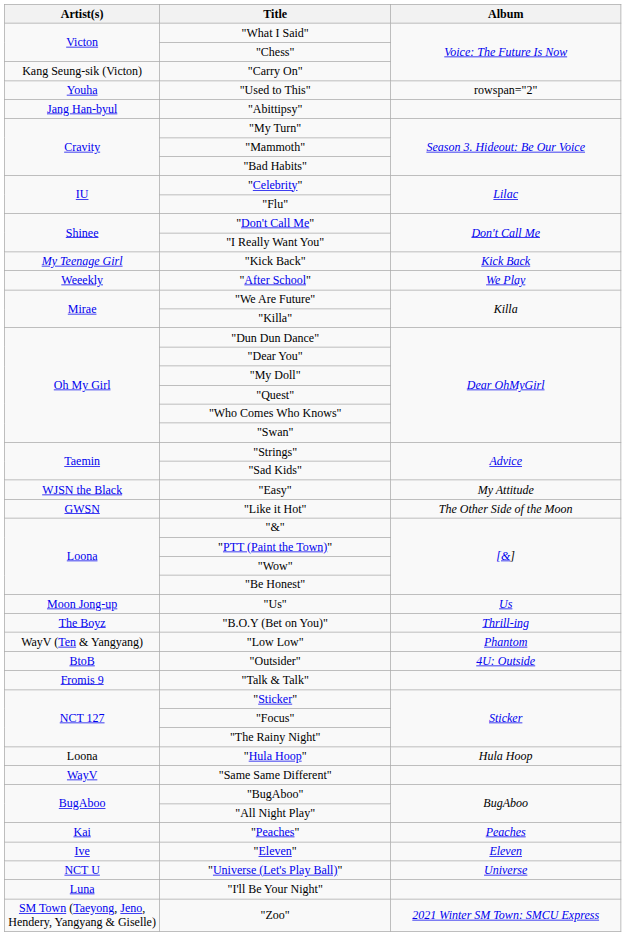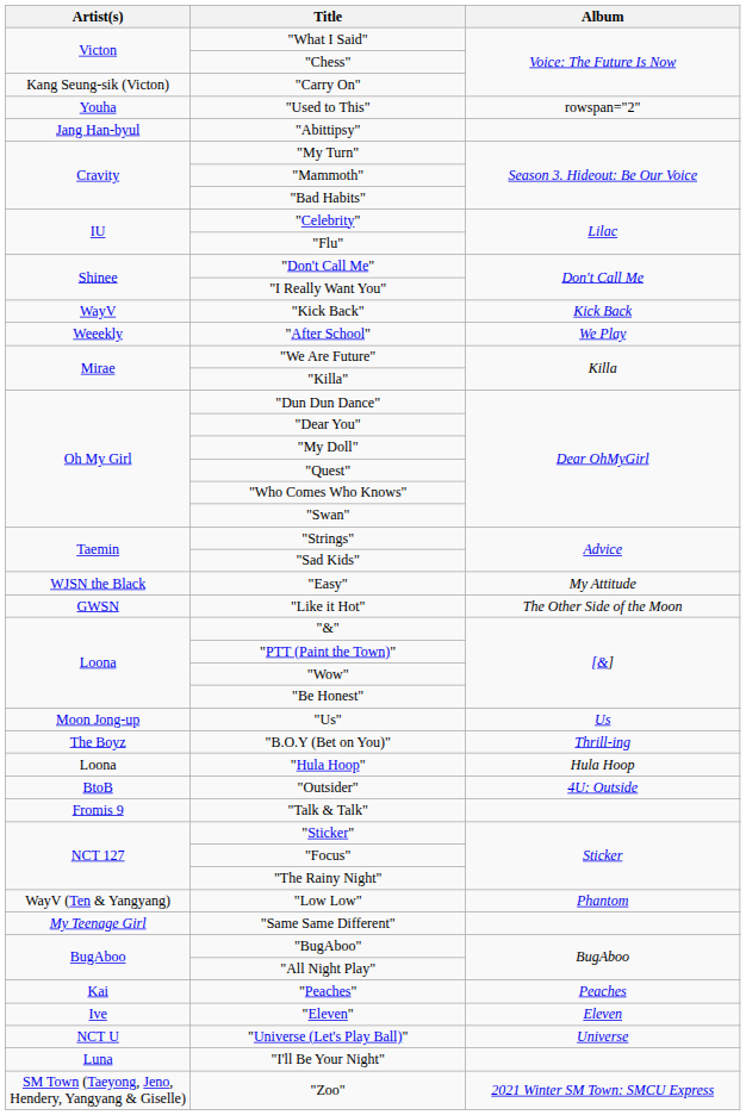"Kick Back" | Artist(s): My Teenage Girl -> WayV
rows swapped: "Low Low" <-> "Hula Hoop"
"Same Same Different" | Artist(s): WayV -> My Teenage Girl
